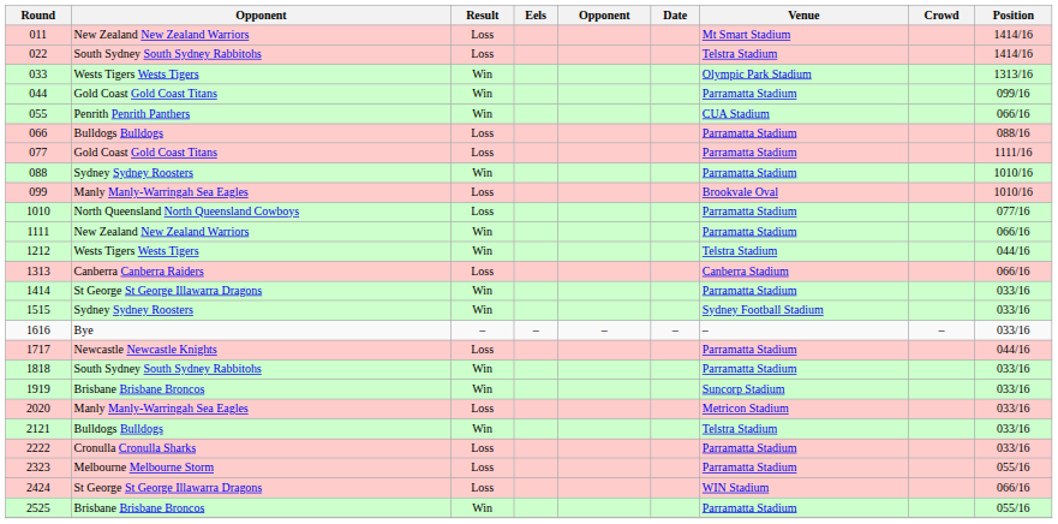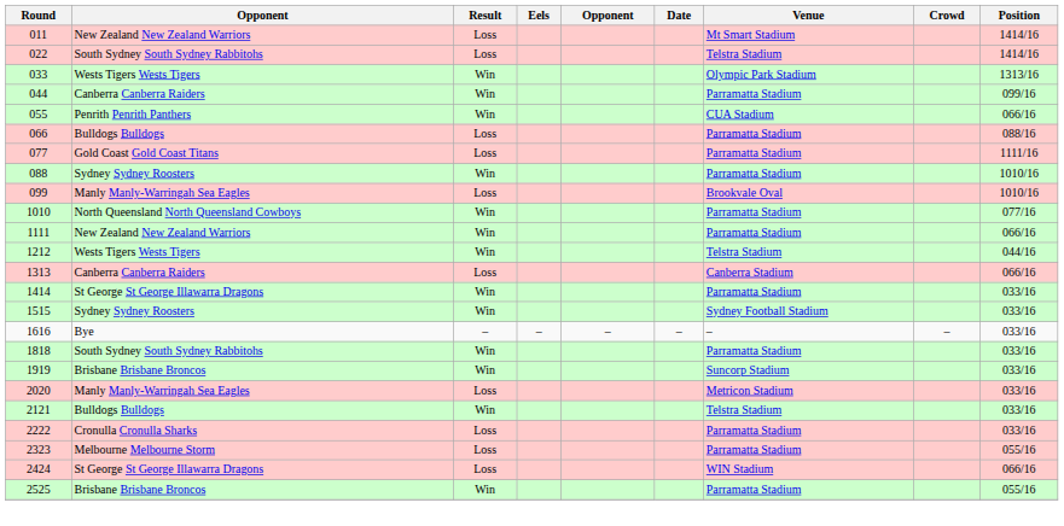044 | column 2: Gold Coast Gold Coast Titans -> Canberra Canberra Raiders
1010 | Result: Loss -> Win
- row: 1717 | Newcastle Newcastle Knights | Loss | Parramatta Stadium | 044/16
